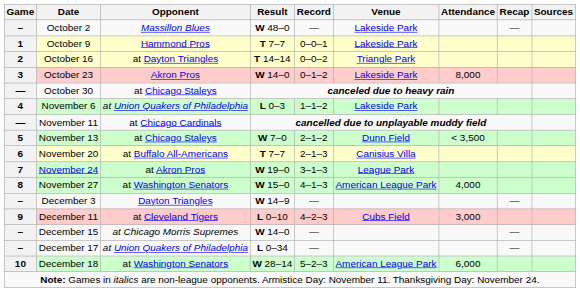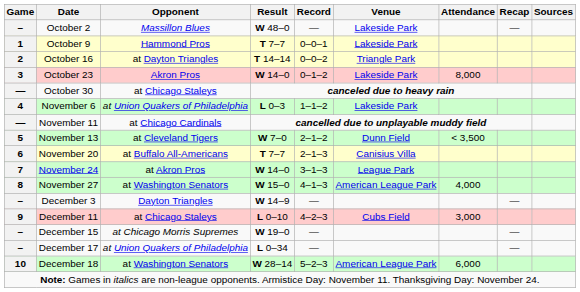November 13 | Opponent: at Chicago Staleys -> at Cleveland Tigers
November 24 | Result: W 19–0 -> W 14–0
December 11 | Opponent: at Cleveland Tigers -> at Chicago Staleys
December 15 | Result: W 14–0 -> W 19–0
